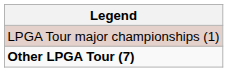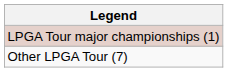row 3 | column 1: bold -> normal
